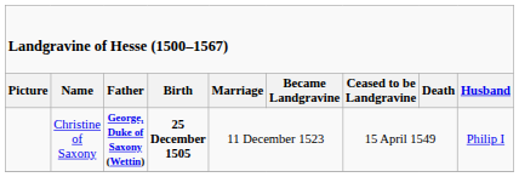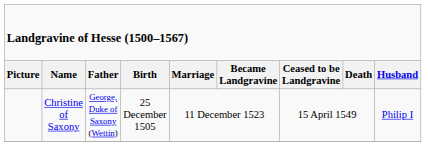Christine of Saxony | column 3: bold -> normal
Christine of Saxony | column 4: bold -> normal
